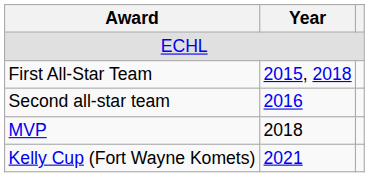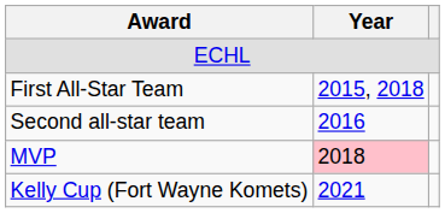MVP | Year: no background -> pink background
